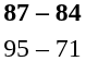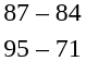87 – 84 | column 1: bold -> normal
